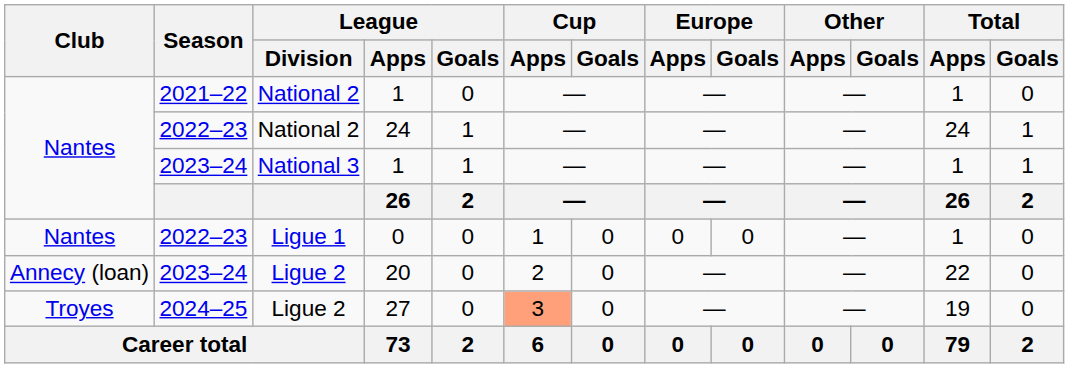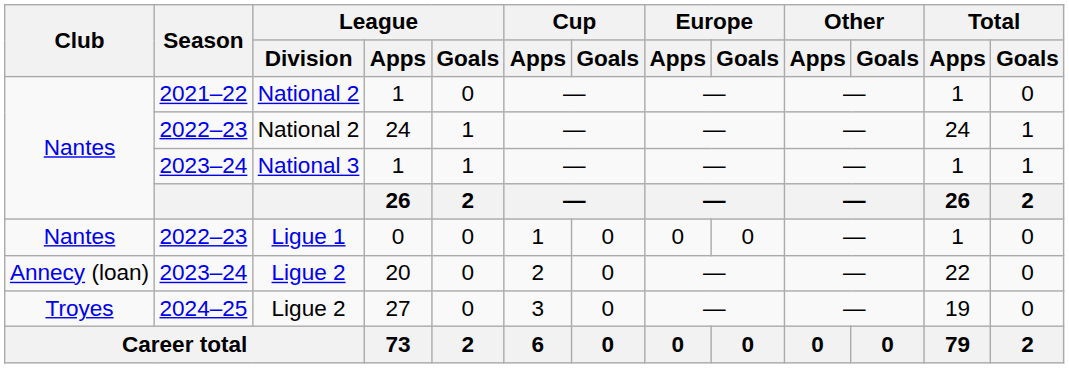27 | Cup / Apps: lightsalmon background -> no background
